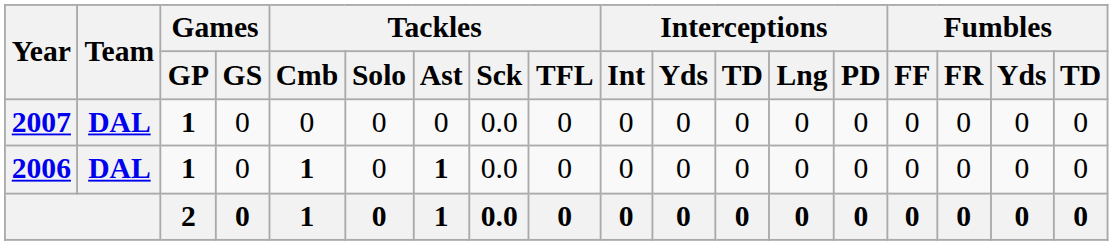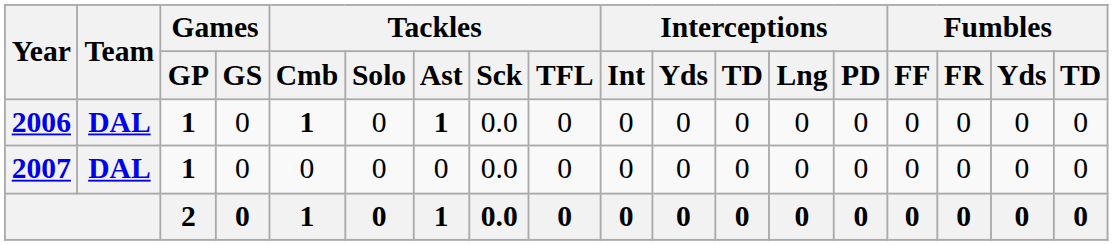rows swapped: 2006 <-> 2007
